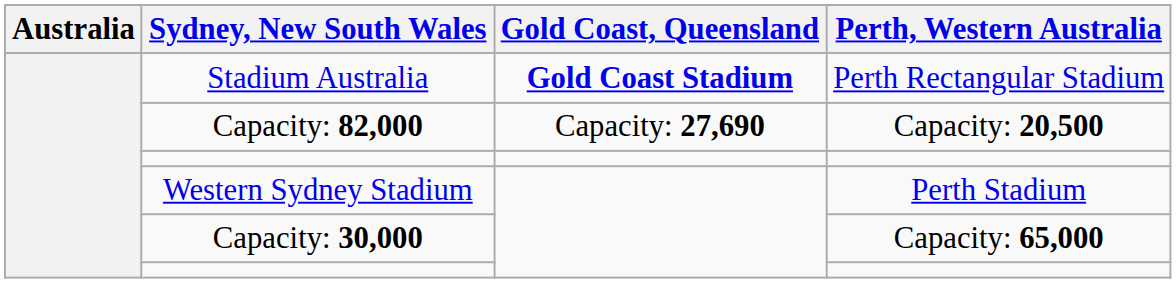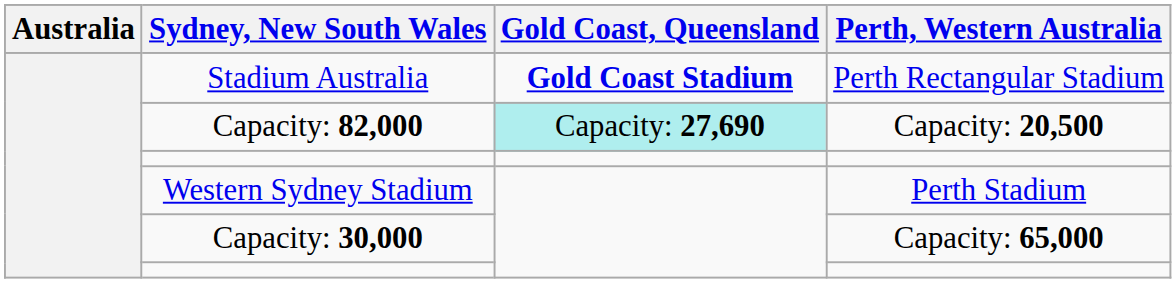Capacity: 82,000 | Gold Coast, Queensland: no background -> paleturquoise background
